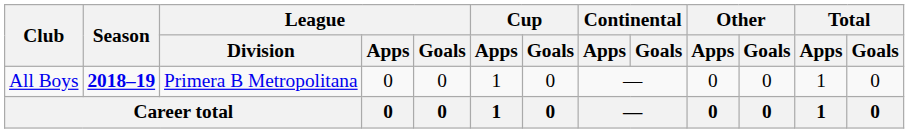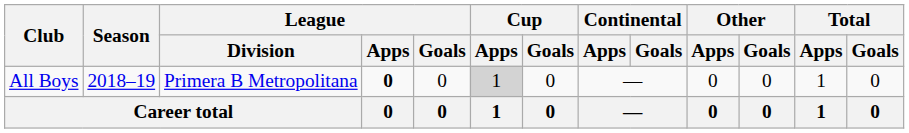row 3 | Season: bold -> normal
row 3 | League / Apps: normal -> bold
row 3 | Cup / Apps: no background -> lightgrey background
